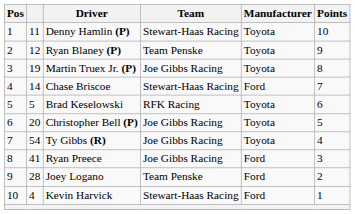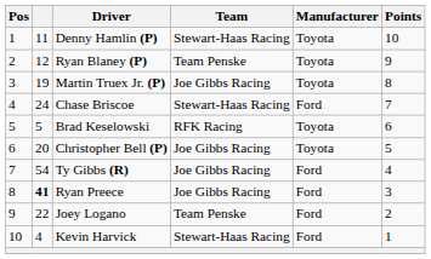Chase Briscoe | column 2: 14 -> 24
Ty Gibbs (R) | Manufacturer: Toyota -> Ford
Ryan Preece | column 2: normal -> bold
Joey Logano | column 2: 28 -> 22
